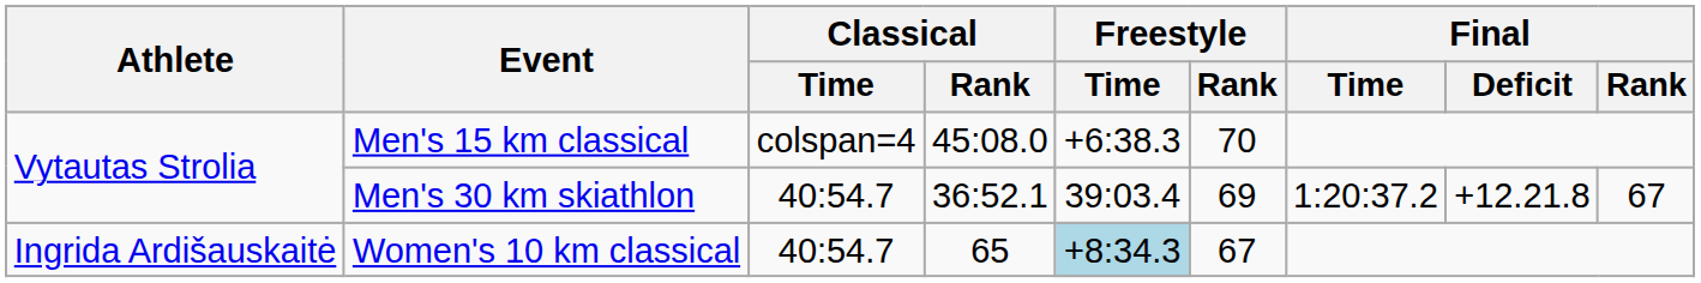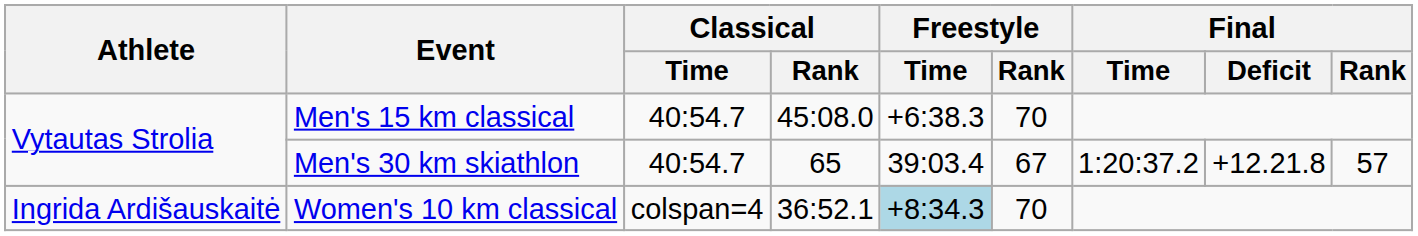Men's 15 km classical | Classical / Time: colspan=4 -> 40:54.7
Men's 30 km skiathlon | Classical / Rank: 36:52.1 -> 65
Men's 30 km skiathlon | Freestyle / Rank: 69 -> 67
Men's 30 km skiathlon | Final / Rank: 67 -> 57
Women's 10 km classical | Classical / Time: 40:54.7 -> colspan=4
Women's 10 km classical | Classical / Rank: 65 -> 36:52.1
Women's 10 km classical | Freestyle / Rank: 67 -> 70
